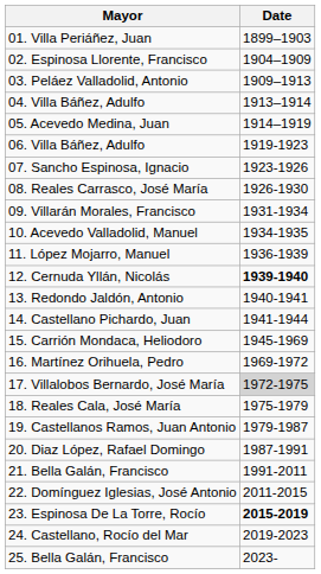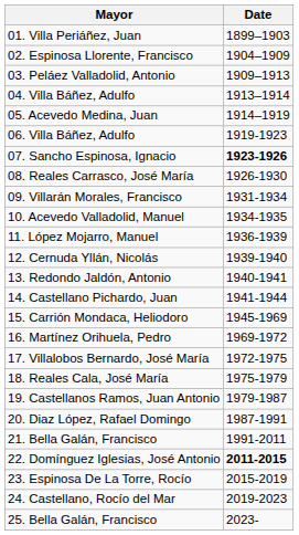07. Sancho Espinosa, Ignacio | Date: normal -> bold
12. Cernuda Yllán, Nicolás | Date: bold -> normal
17. Villalobos Bernardo, José María | Date: lightgrey background -> no background
22. Domínguez Iglesias, José Antonio | Date: normal -> bold
23. Espinosa De La Torre, Rocío | Date: bold -> normal
